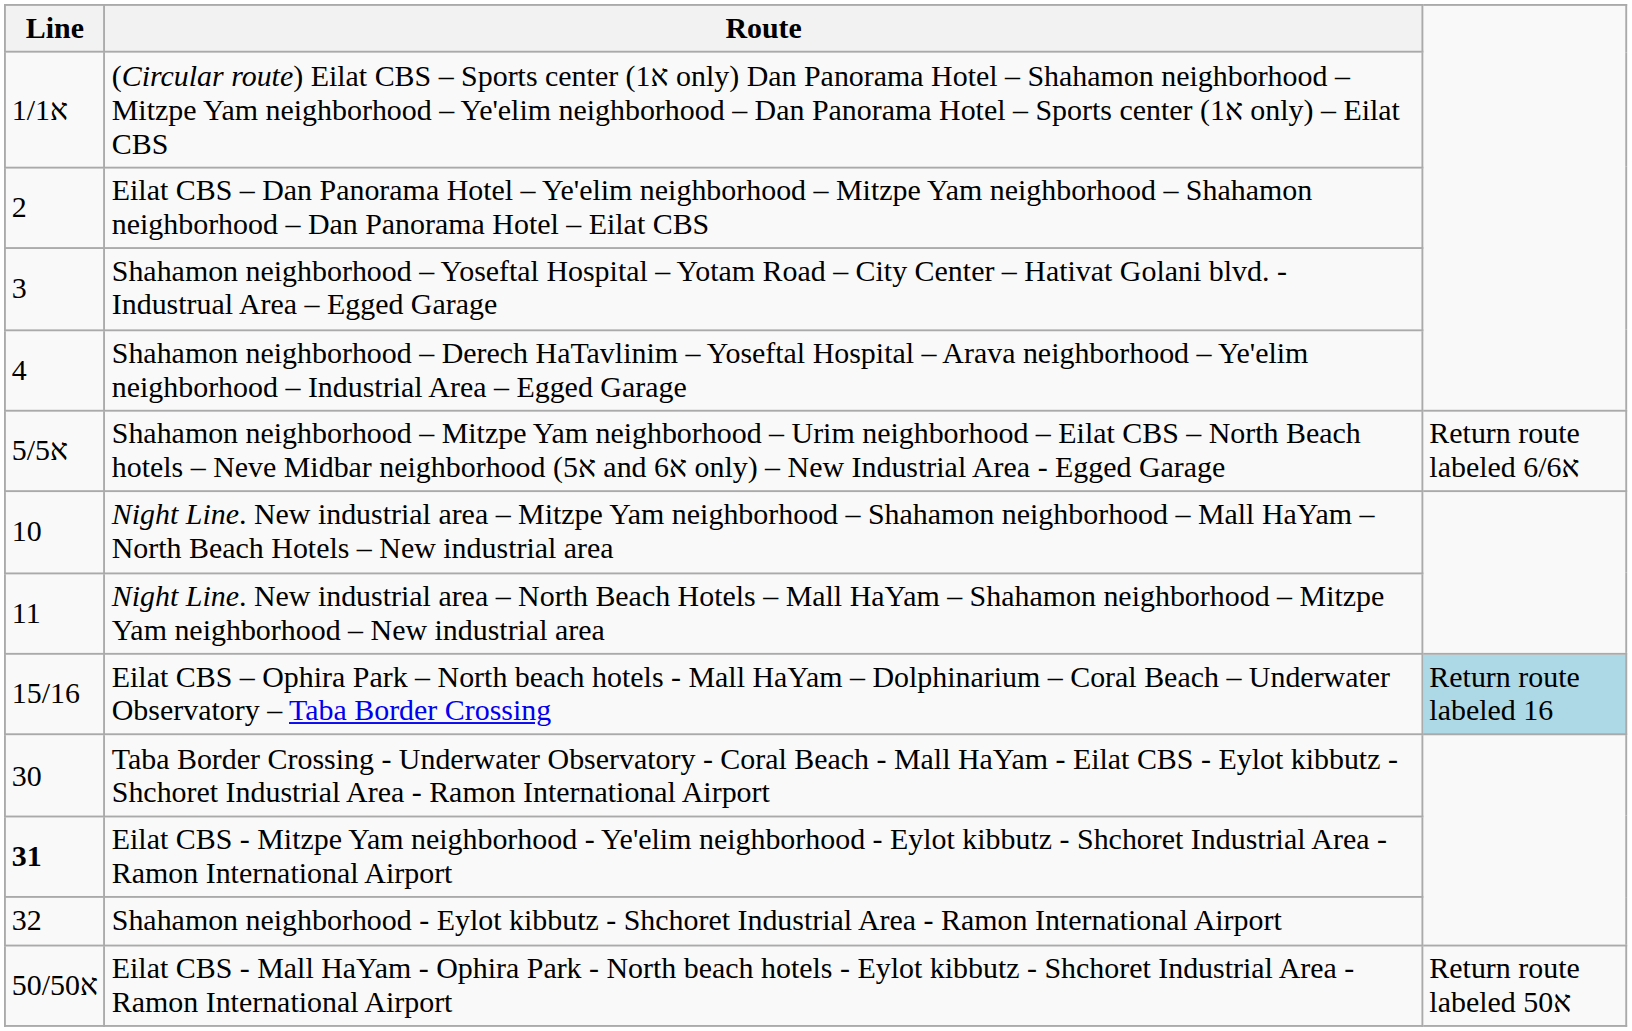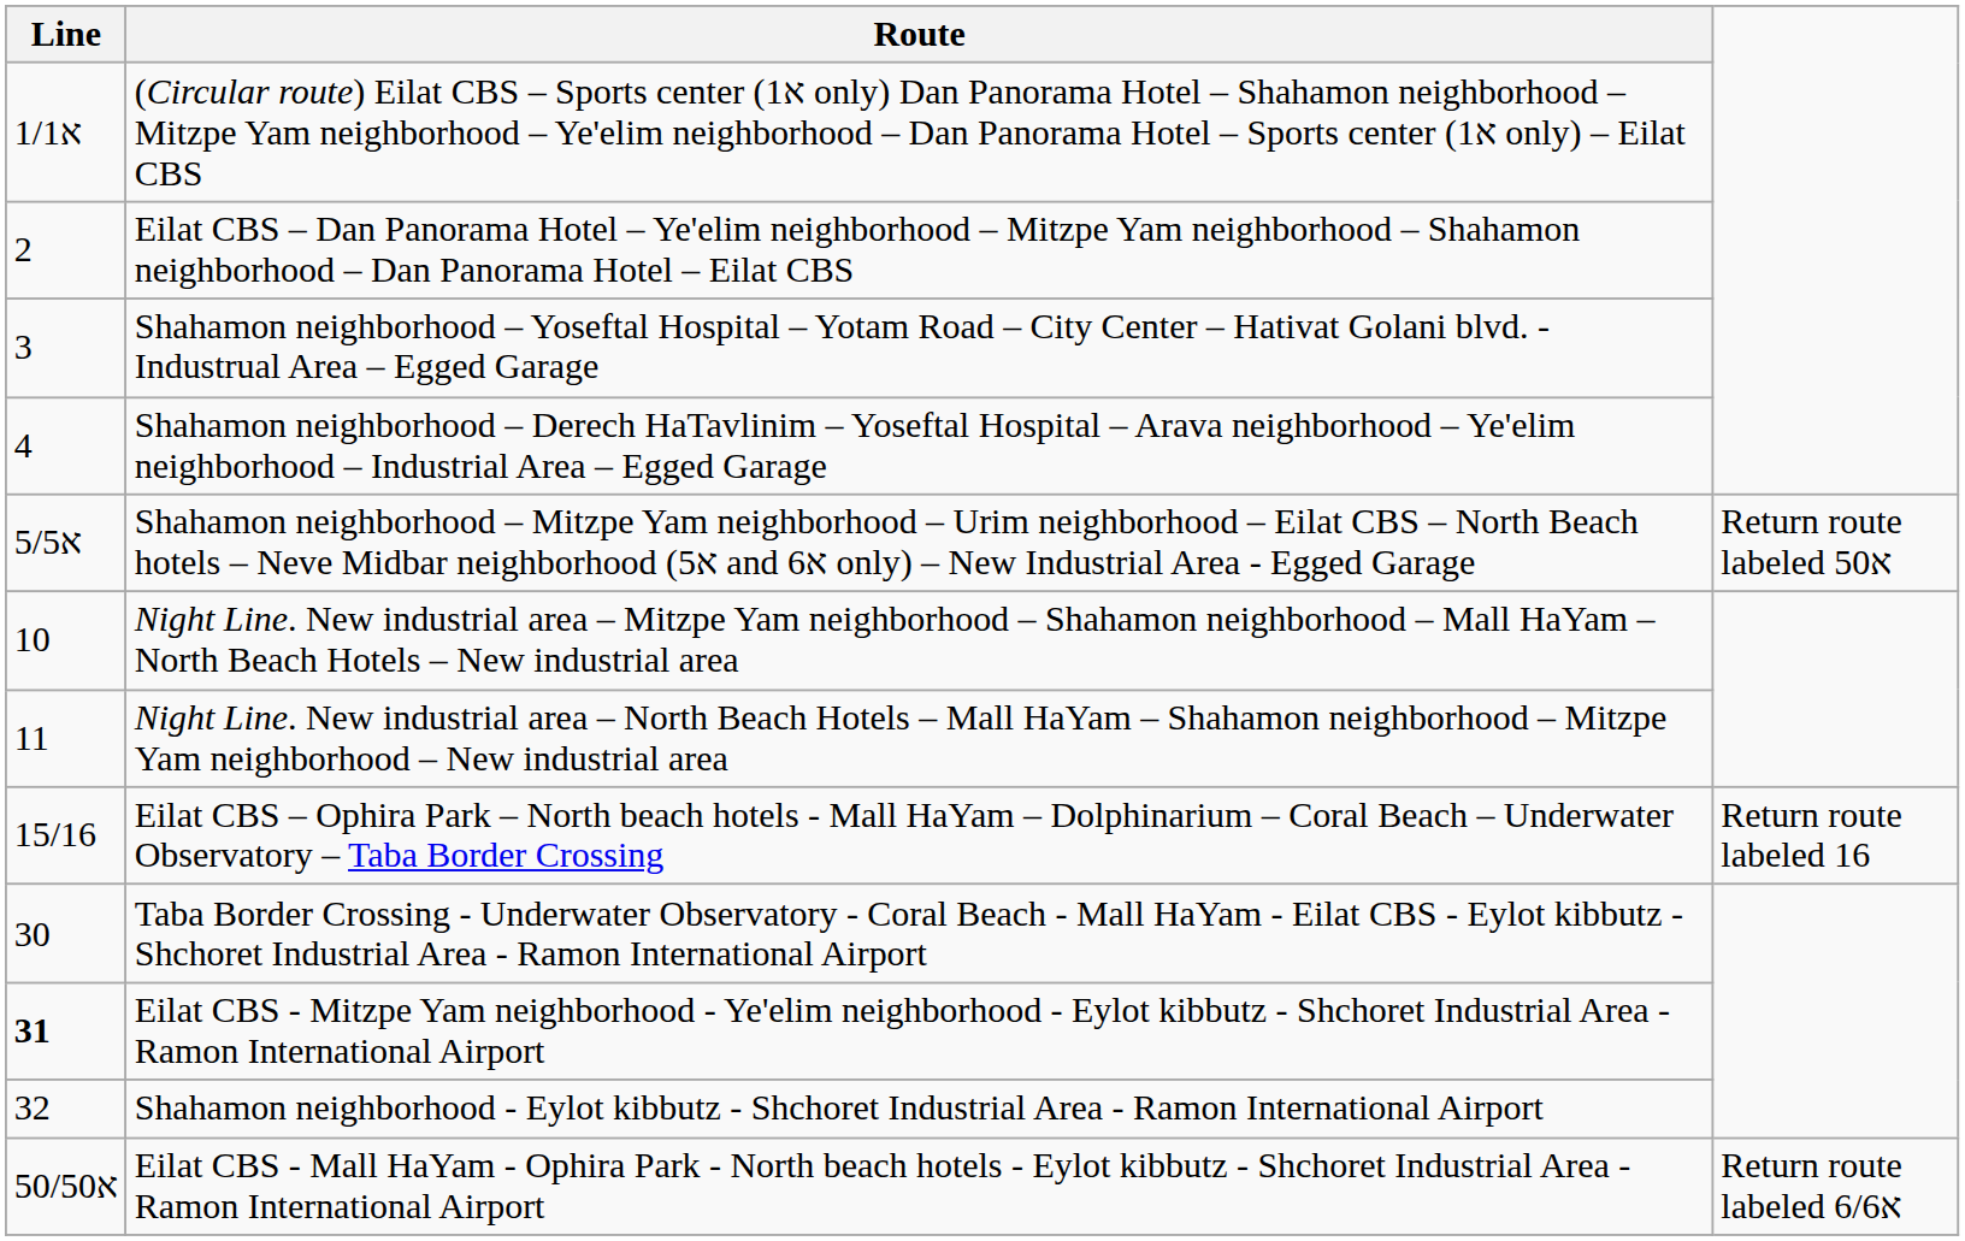row 6 | column 3: Return route labeled 6/6א -> Return route labeled 50א
row 9 | column 3: lightblue background -> no background
row 13 | column 3: Return route labeled 50א -> Return route labeled 6/6א
